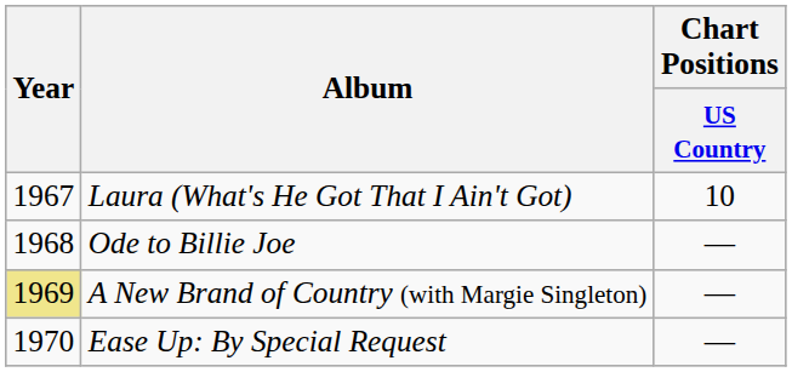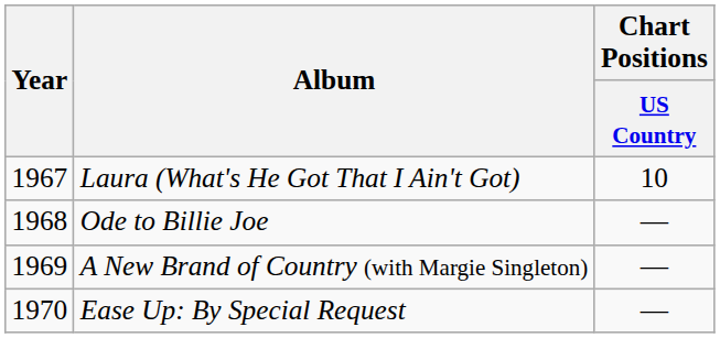A New Brand of Country (with Margie Singleton) | Year: khaki background -> no background
